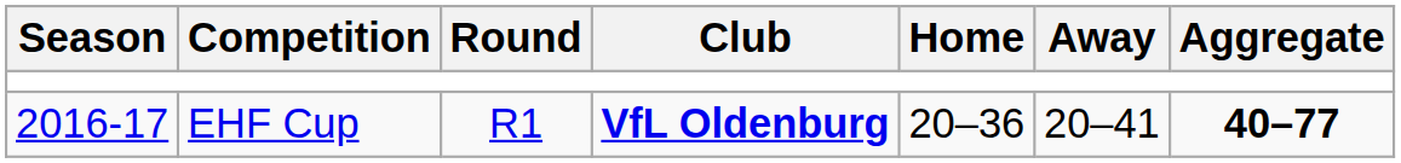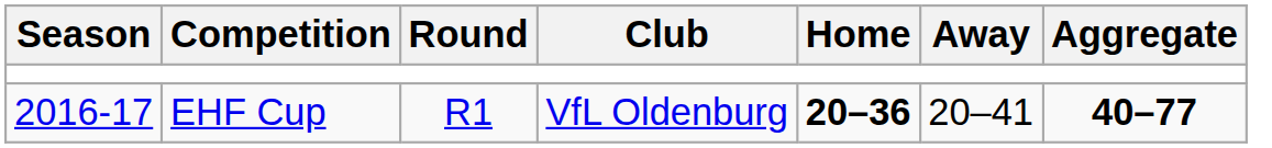EHF Cup | Club: bold -> normal
EHF Cup | Home: normal -> bold
